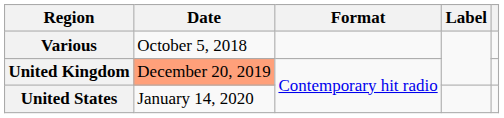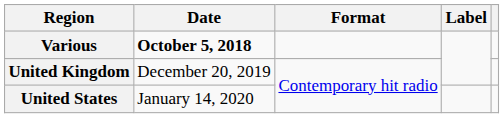Various | Date: normal -> bold
United Kingdom | Date: lightsalmon background -> no background
